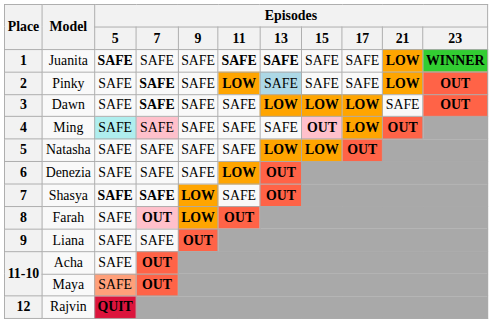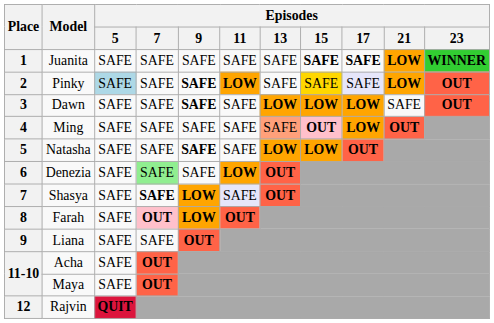Juanita | Episodes / 5: bold -> normal
Juanita | Episodes / 11: bold -> normal
Juanita | Episodes / 13: bold -> normal
Juanita | Episodes / 15: normal -> bold
Juanita | Episodes / 17: normal -> bold
Pinky | Episodes / 5: no background -> lightblue background
Pinky | Episodes / 7: bold -> normal
Pinky | Episodes / 9: normal -> bold
Pinky | Episodes / 13: lightblue background -> no background
Pinky | Episodes / 15: no background -> gold background
Pinky | Episodes / 17: no background -> lavender background
Dawn | Episodes / 7: bold -> normal
Dawn | Episodes / 9: normal -> bold
Ming | Episodes / 5: paleturquoise background -> no background
Ming | Episodes / 7: pink background -> no background
Ming | Episodes / 13: no background -> lightsalmon background
Natasha | Episodes / 9: normal -> bold
Denezia | Episodes / 7: no background -> lightgreen background
Shasya | Episodes / 5: bold -> normal
Shasya | Episodes / 11: no background -> lavender background
Maya | Episodes / 5: lightsalmon background -> no background
